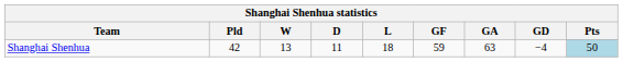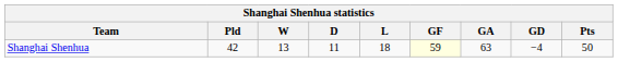Shanghai Shenhua | GF: no background -> lightyellow background
Shanghai Shenhua | Pts: lightblue background -> no background
